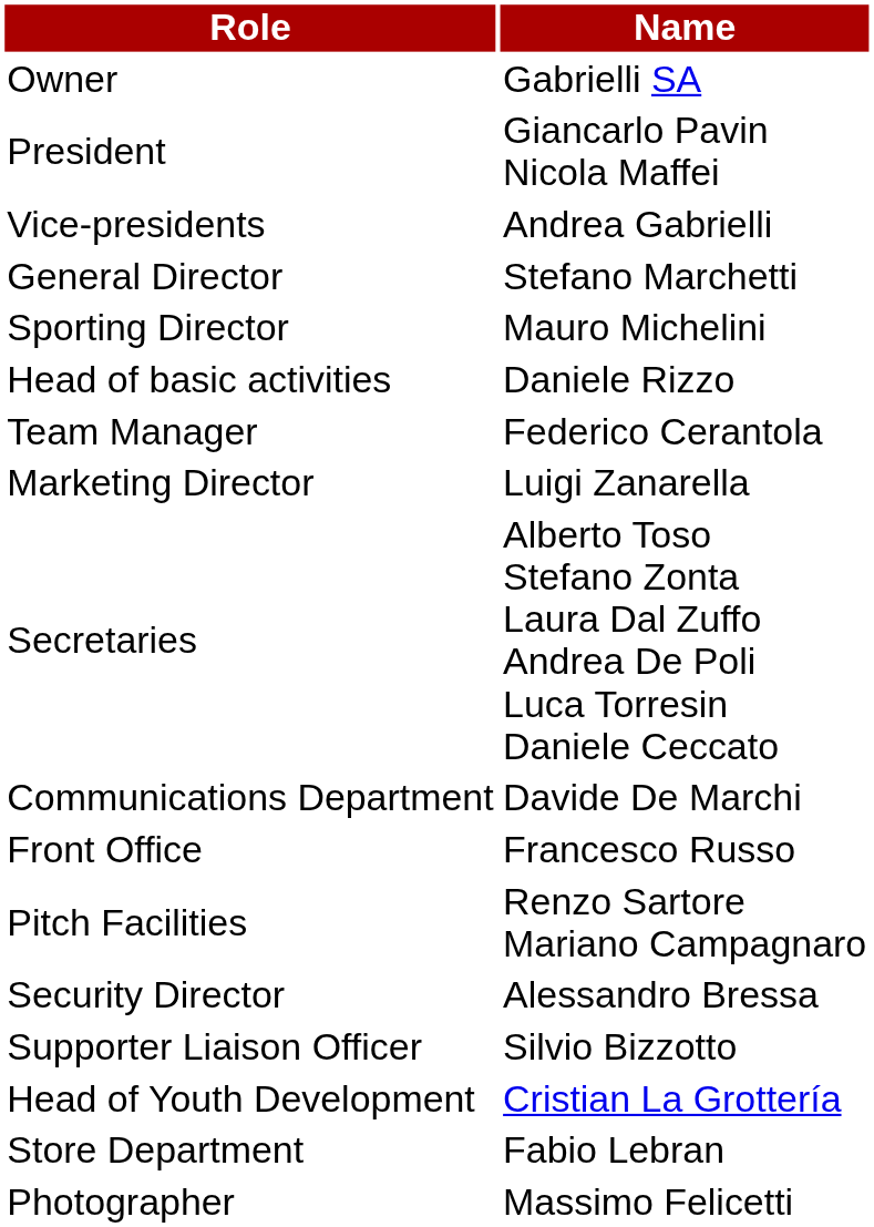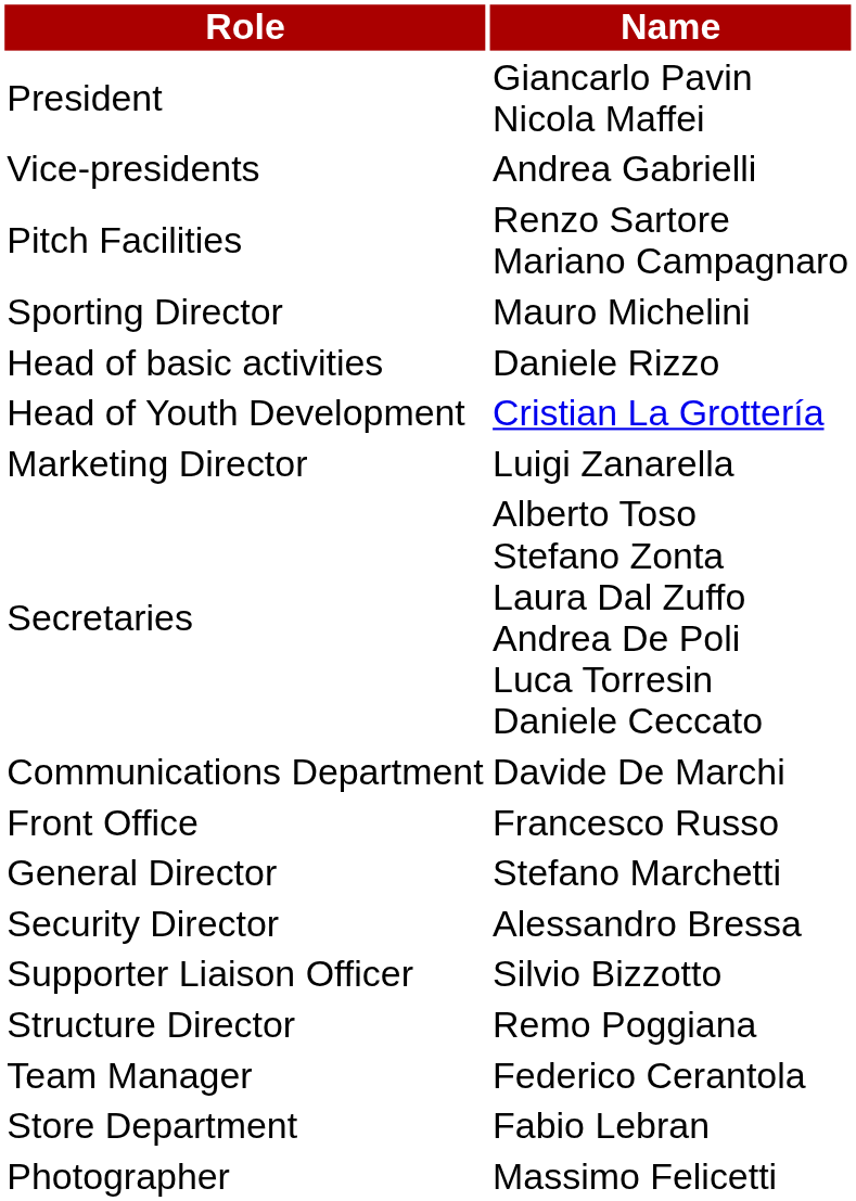- row: Owner | Gabrielli SA
rows swapped: General Director <-> Pitch Facilities
rows swapped: Head of Youth Development <-> Team Manager
+ row: Structure Director | Remo Poggiana
